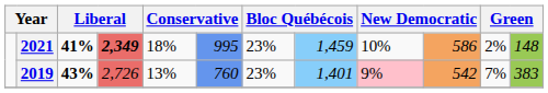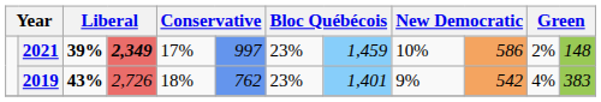2021 | column 3: 41% -> 39%
2021 | column 5: 18% -> 17%
2021 | column 6: 995 -> 997
2019 | column 5: 13% -> 18%
2019 | column 6: 760 -> 762
2019 | column 9: pink background -> no background
2019 | column 11: 7% -> 4%
